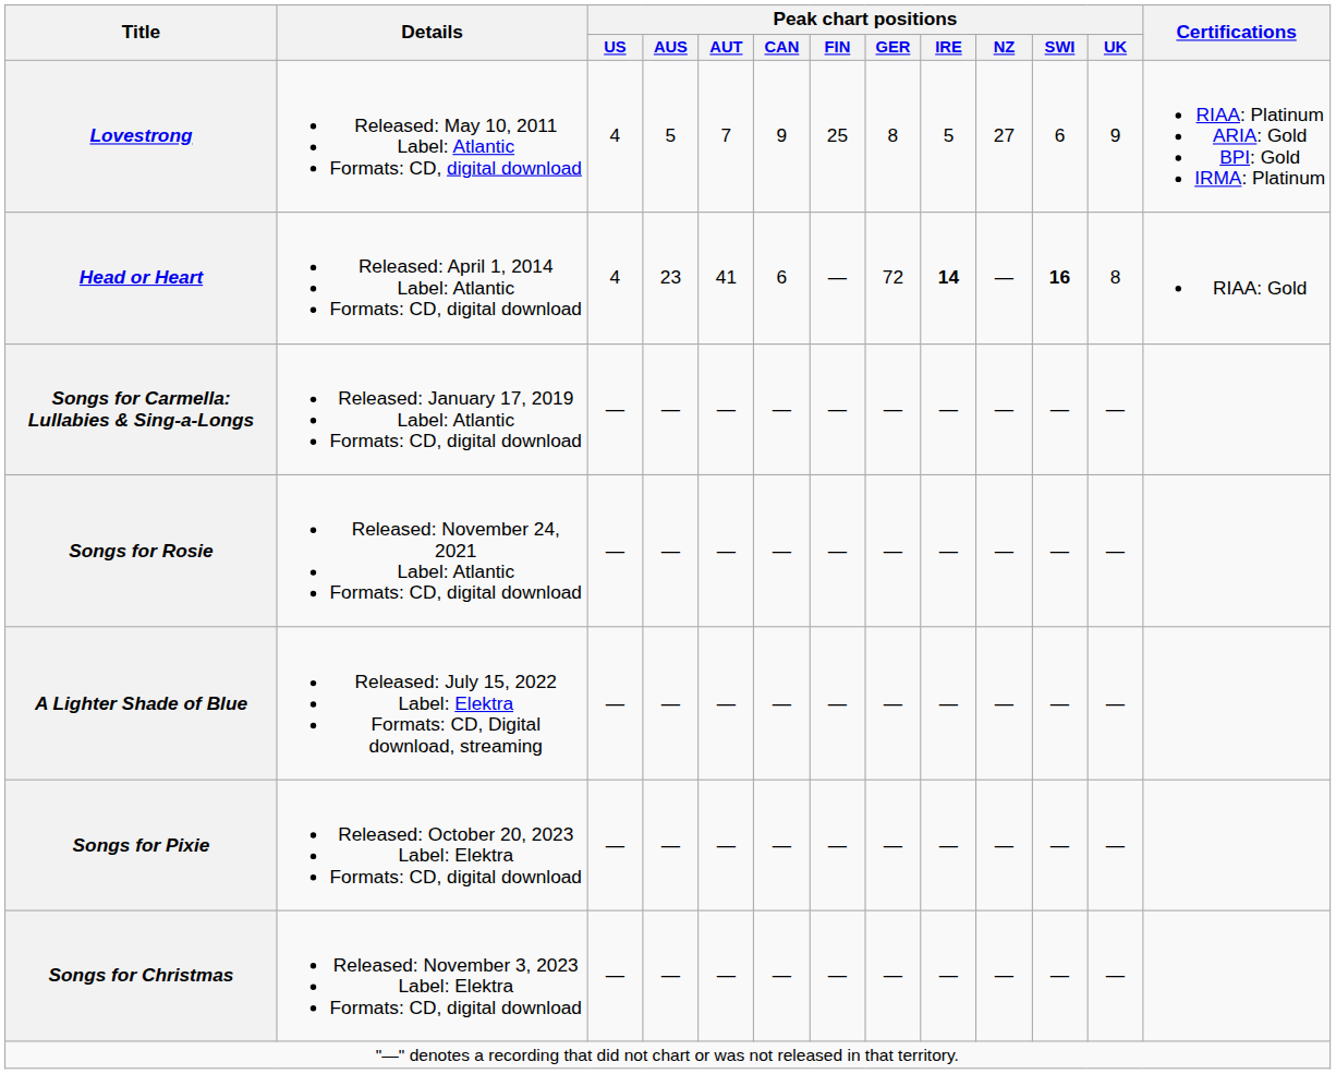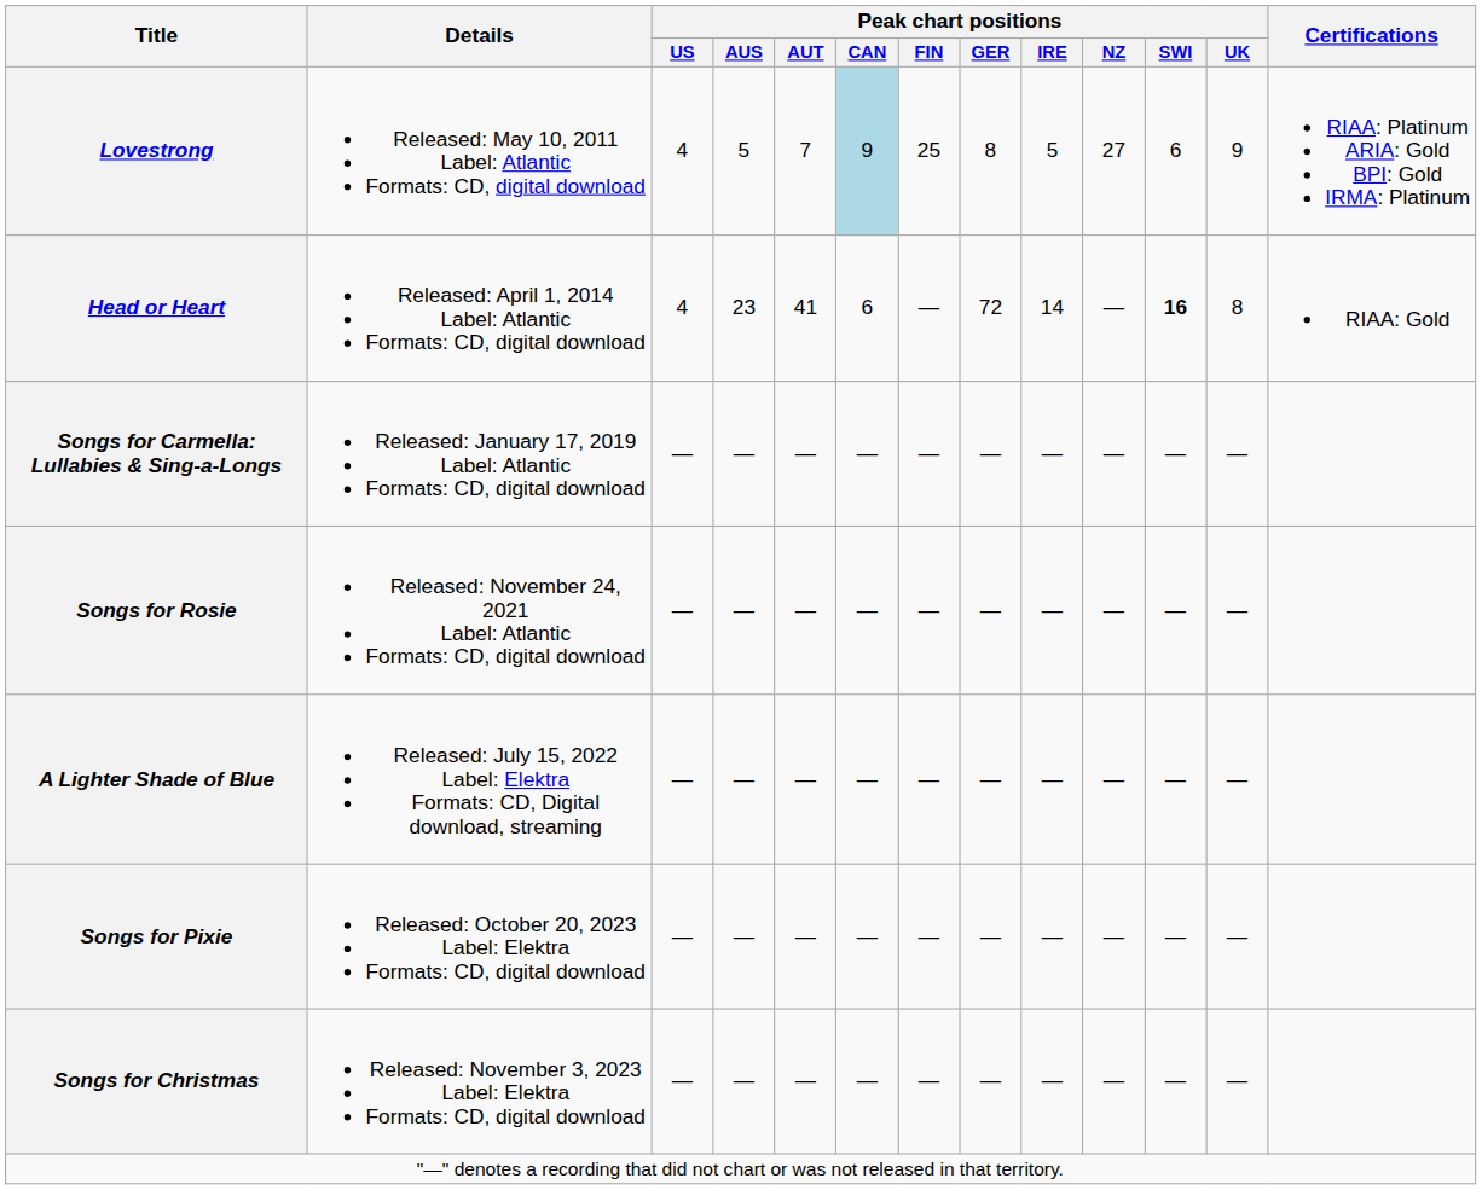Lovestrong | Peak chart positions / CAN: no background -> lightblue background
Head or Heart | Peak chart positions / IRE: bold -> normal
